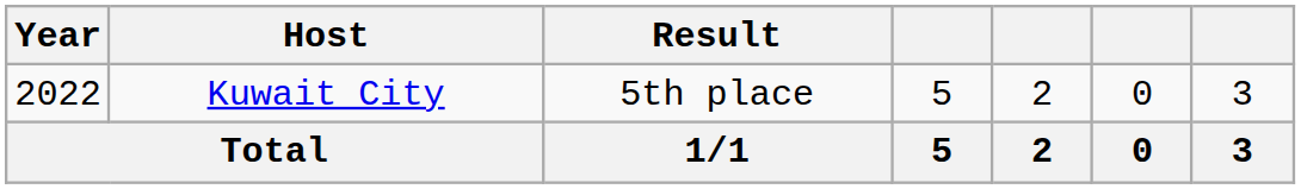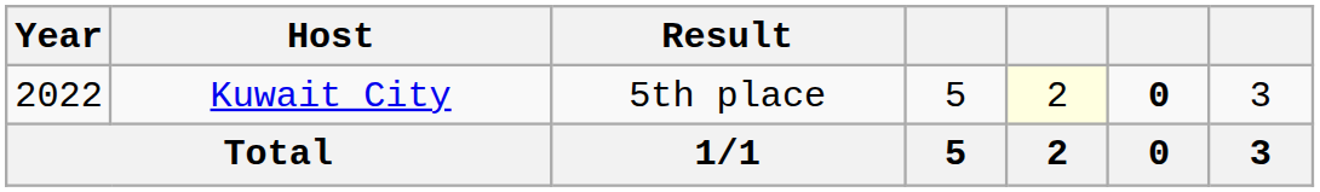Kuwait City | column 5: no background -> lightyellow background
Kuwait City | column 6: normal -> bold
